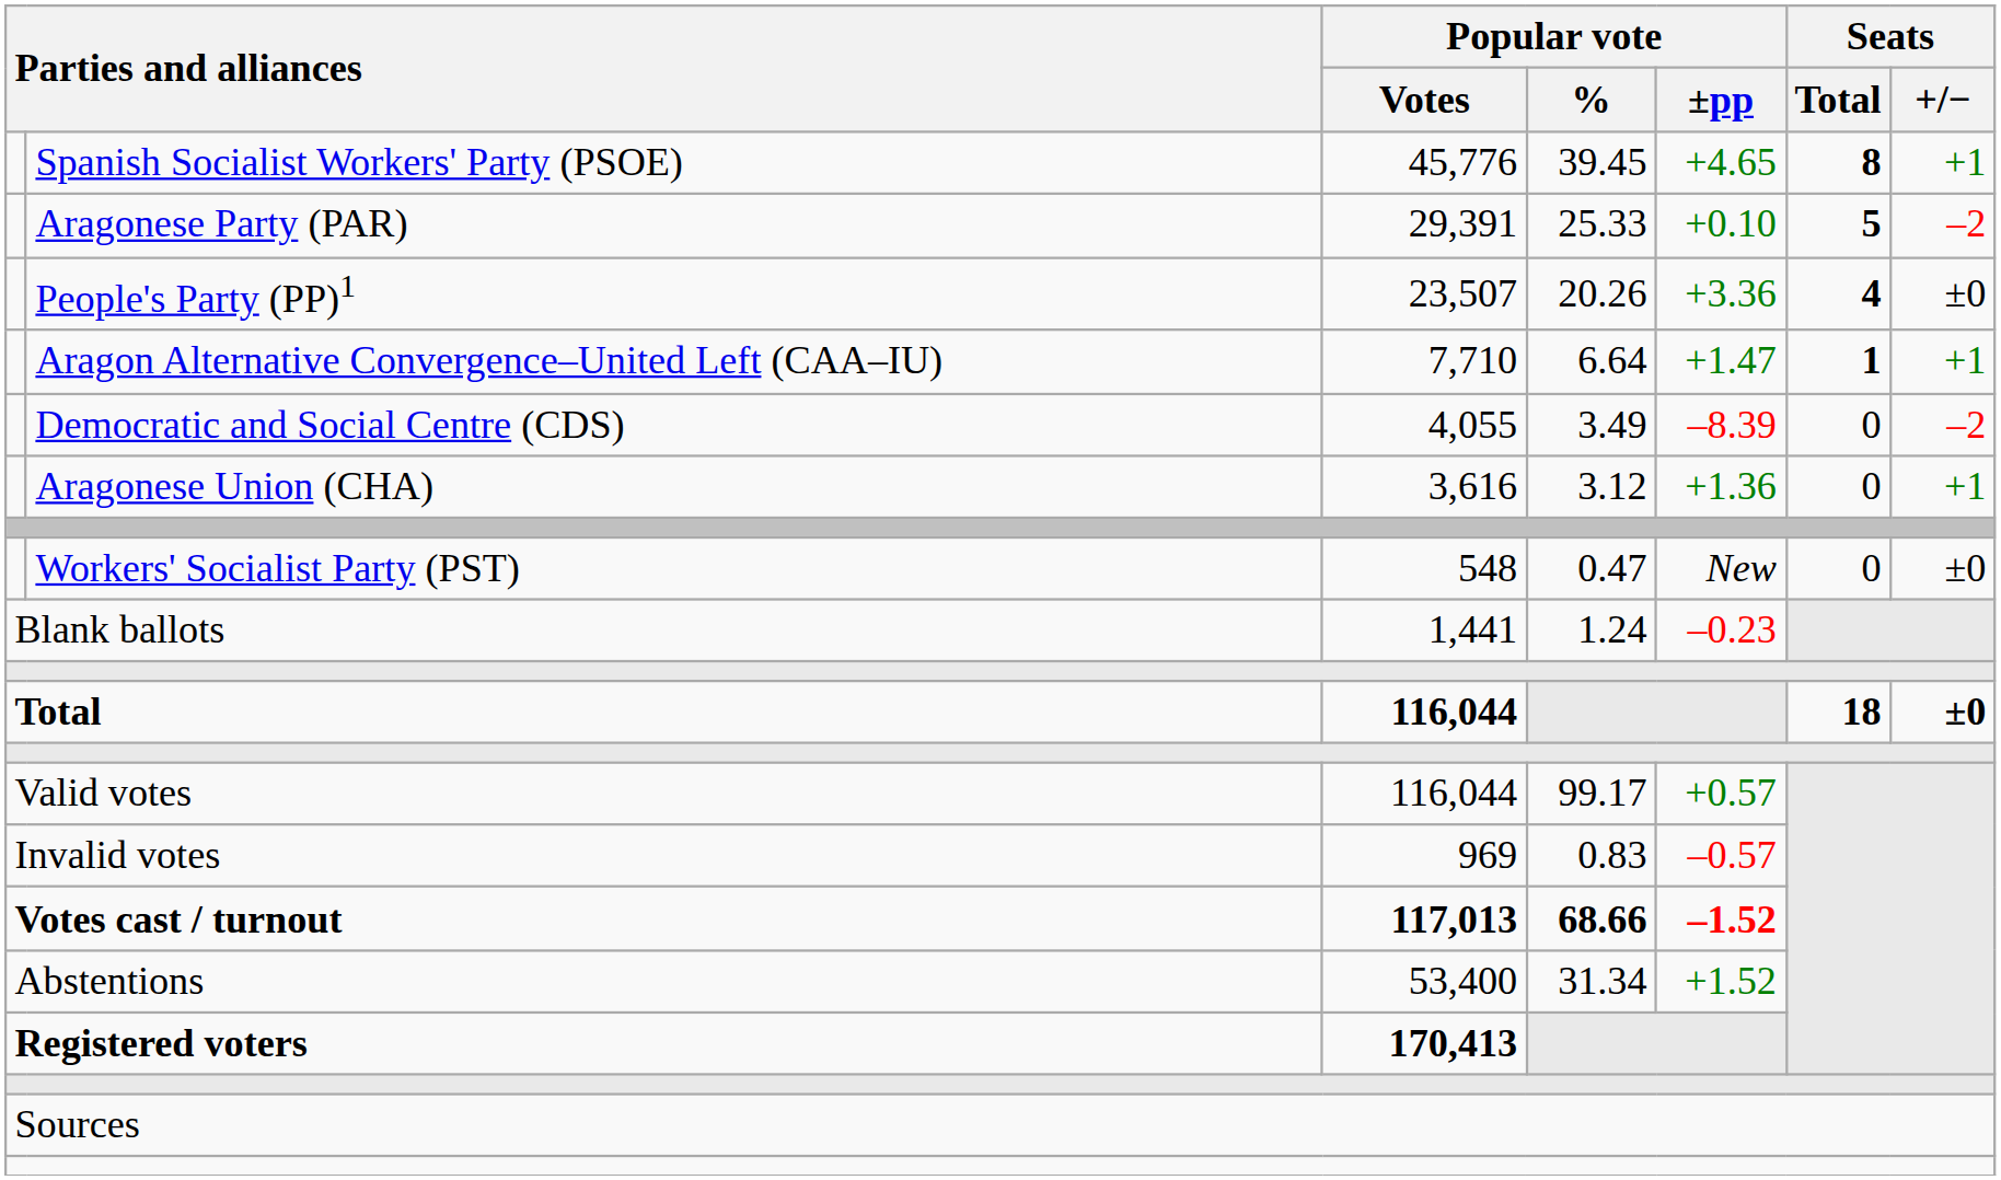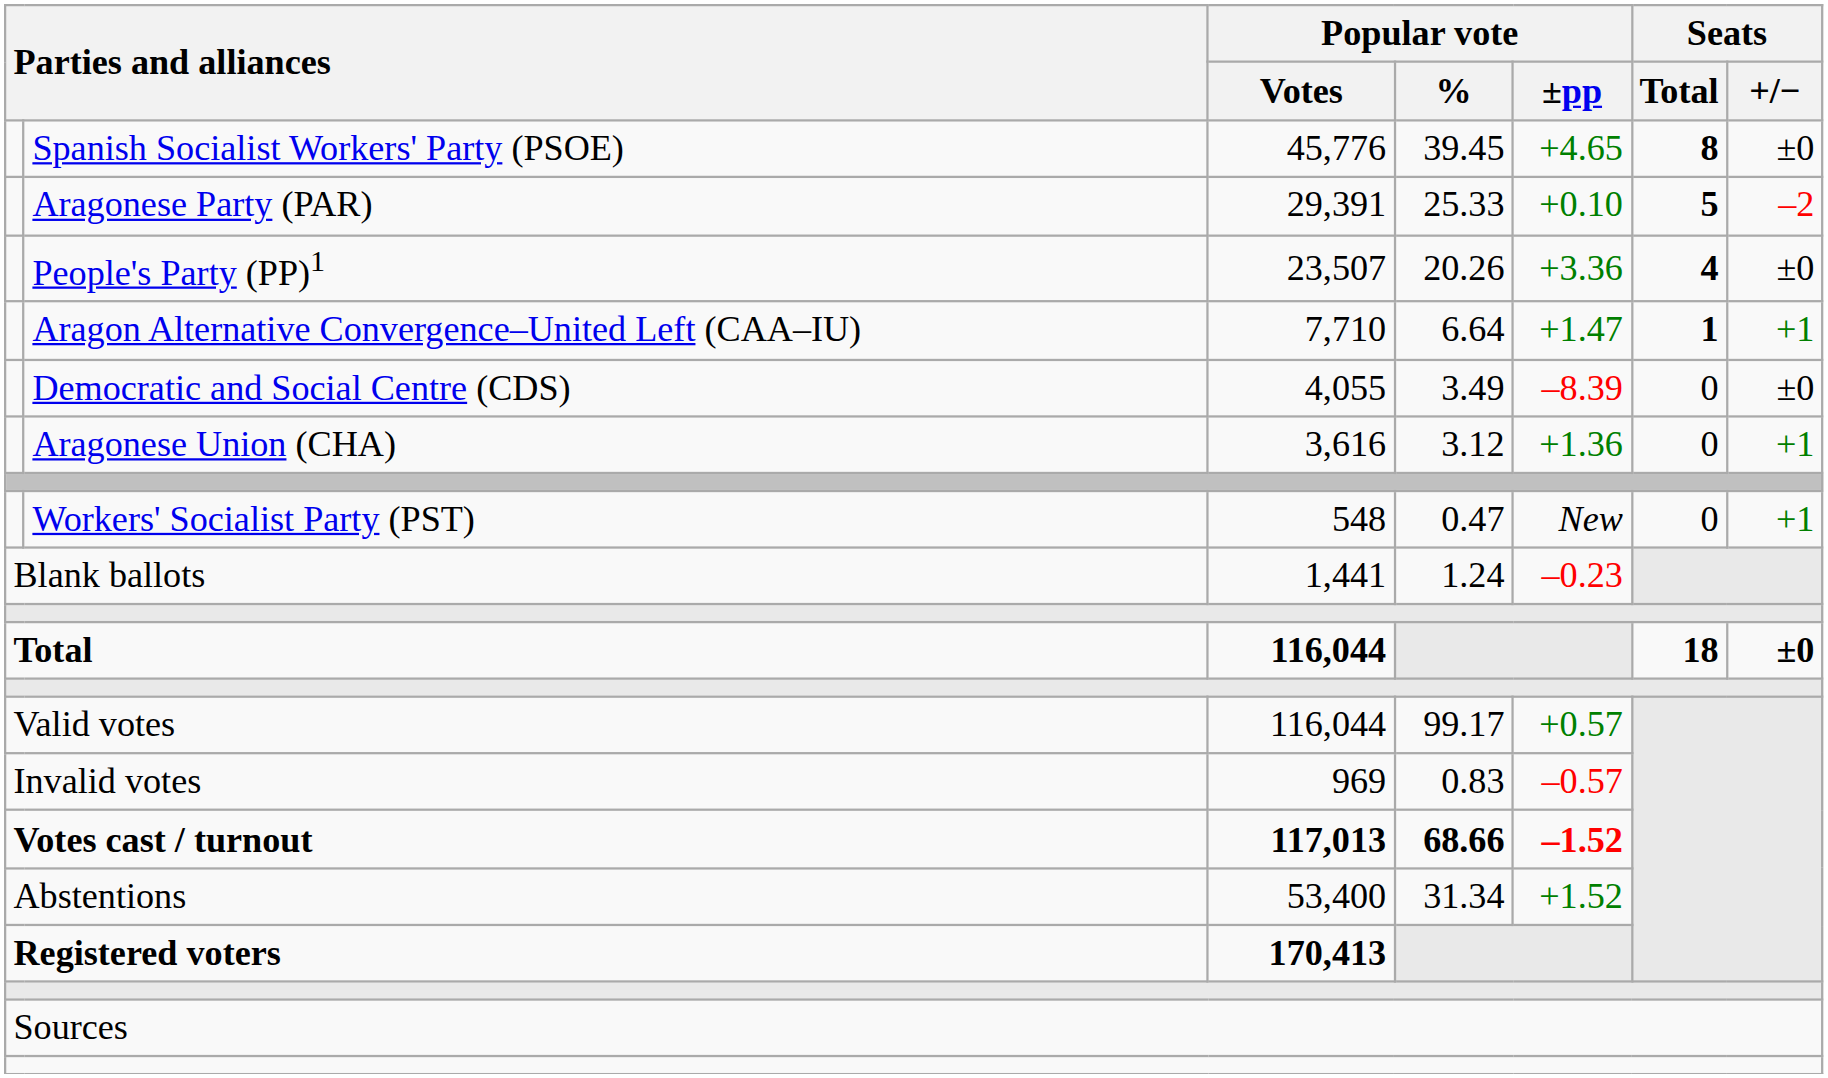Spanish Socialist Workers' Party (PSOE) | Seats / +/−: +1 -> ±0
Democratic and Social Centre (CDS) | Seats / +/−: –2 -> ±0
Workers' Socialist Party (PST) | Seats / +/−: ±0 -> +1
